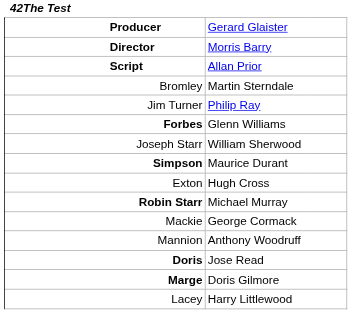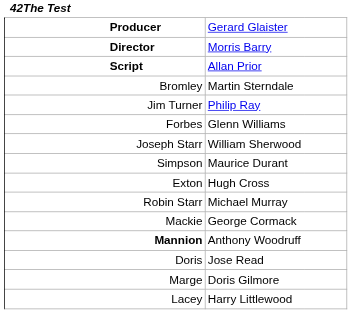Forbes | column 2: bold -> normal
Simpson | column 2: bold -> normal
Robin Starr | column 2: bold -> normal
Mannion | column 2: normal -> bold
Doris | column 2: bold -> normal
Marge | column 2: bold -> normal
